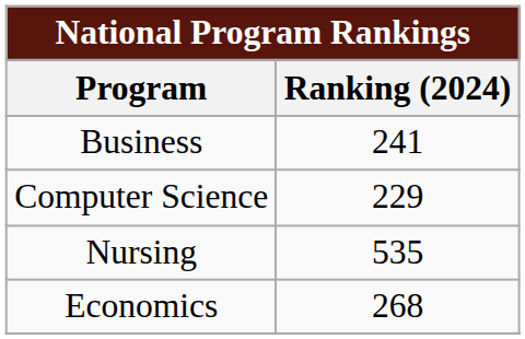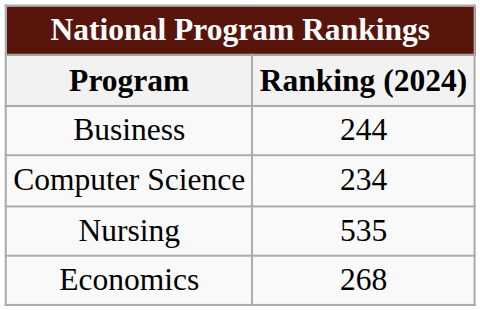Business | Ranking (2024): 241 -> 244
Computer Science | Ranking (2024): 229 -> 234
